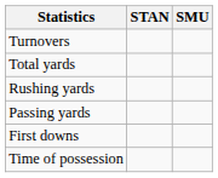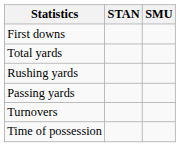rows swapped: First downs <-> Turnovers
